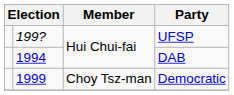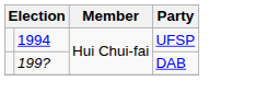UFSP | column 2: 199? -> 1994
DAB | column 2: 1994 -> 199?
- row: 1999 | Choy Tsz-man | Democratic
